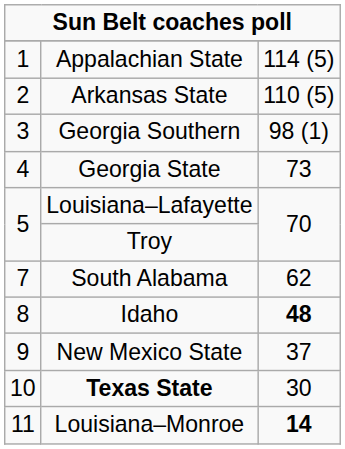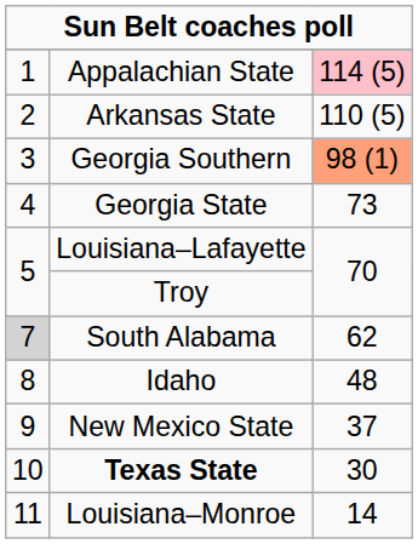Appalachian State | column 3: no background -> pink background
Georgia Southern | column 3: no background -> lightsalmon background
South Alabama | column 1: no background -> lightgrey background
Idaho | column 3: bold -> normal
Louisiana–Monroe | column 3: bold -> normal
